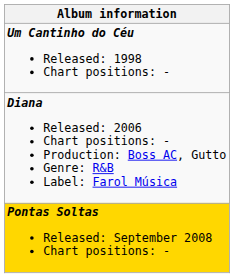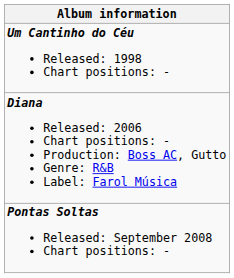row 4 | column 1: gold background -> no background
